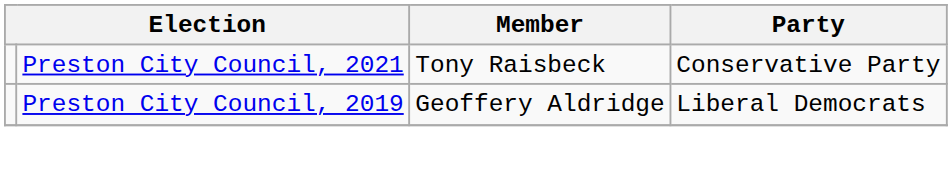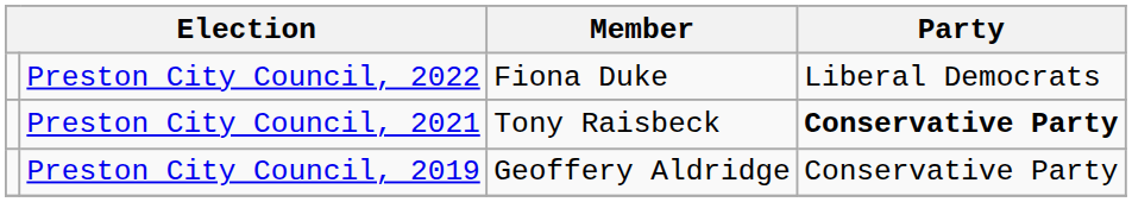+ row: Preston City Council, 2022 | Fiona Duke | Liberal Democrats
Preston City Council, 2021 | Party: normal -> bold
Preston City Council, 2019 | Party: Liberal Democrats -> Conservative Party
